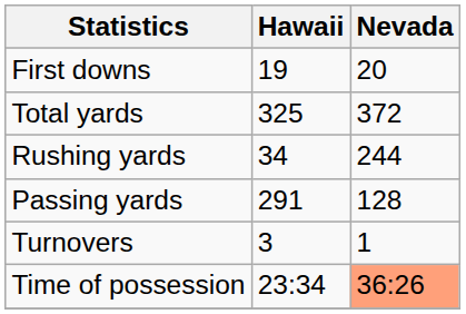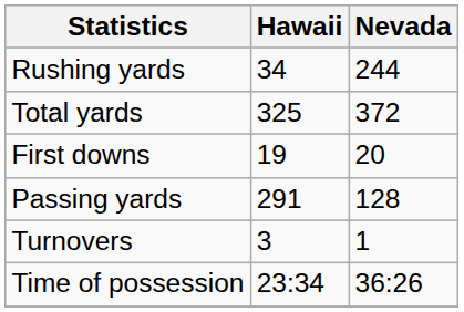rows swapped: First downs <-> Rushing yards
Time of possession | Nevada: lightsalmon background -> no background
